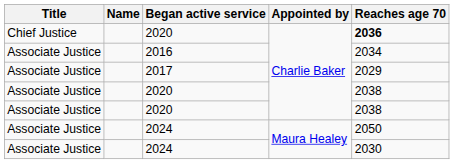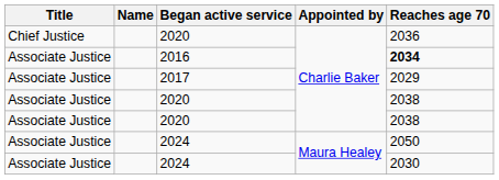Chief Justice / 2020 | Reaches age 70: bold -> normal
2016 | Reaches age 70: normal -> bold
